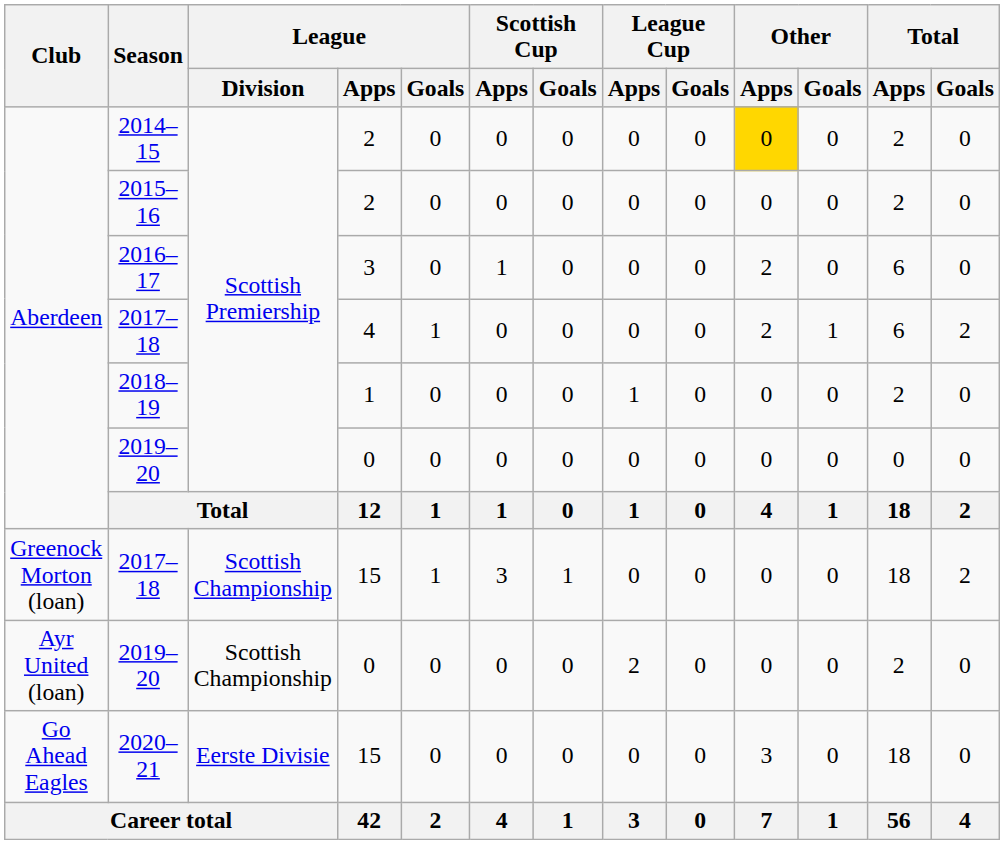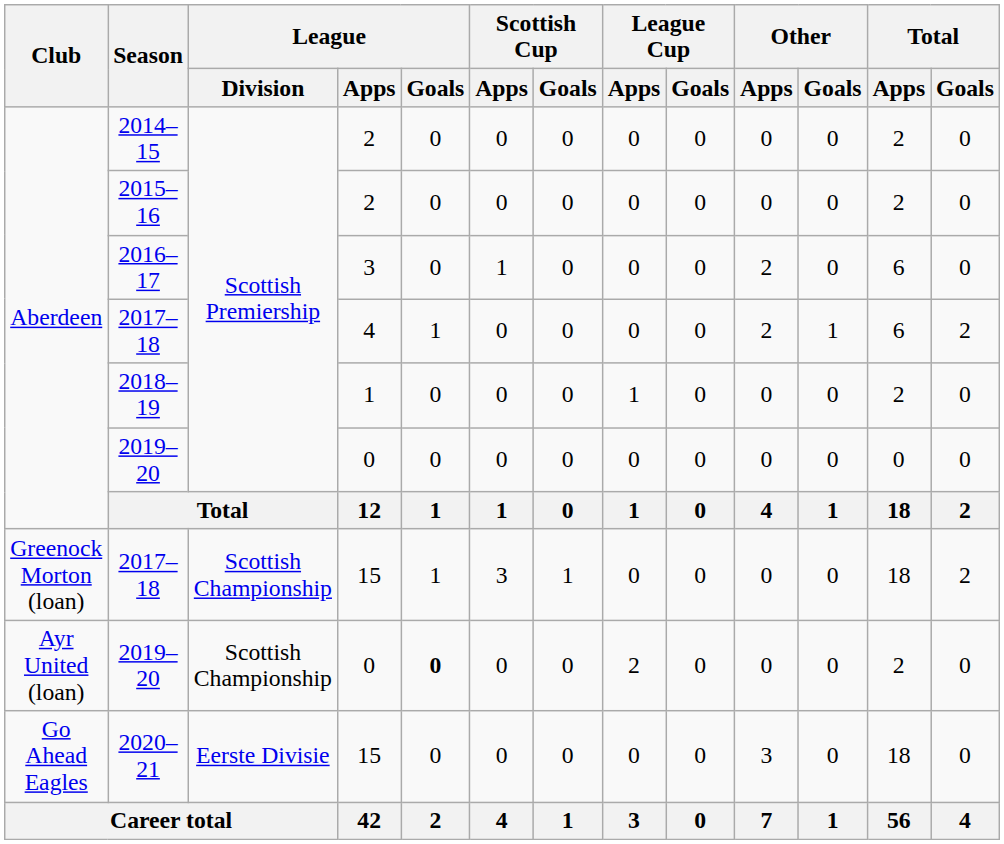2014–15 | Other / Apps: gold background -> no background
Ayr United (loan) / 2019–20 | League / Goals: normal -> bold
